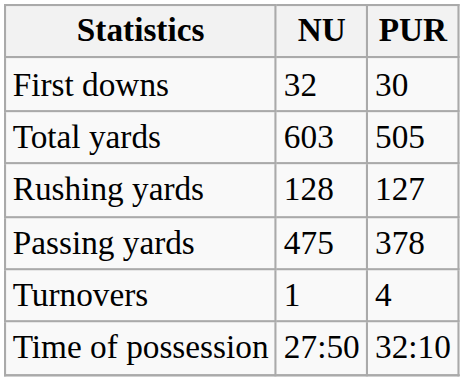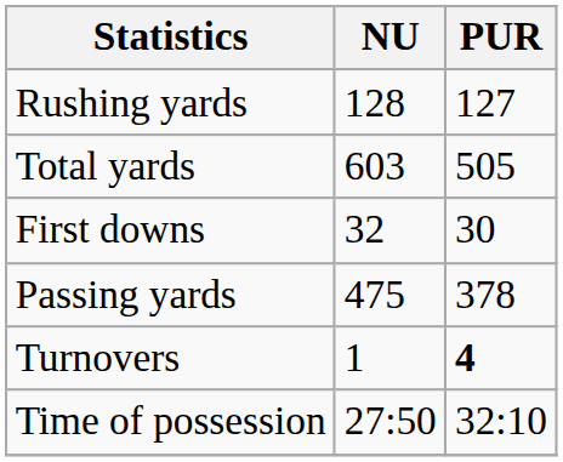rows swapped: First downs <-> Rushing yards
Turnovers | PUR: normal -> bold
